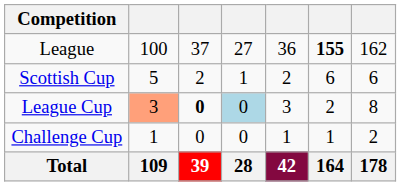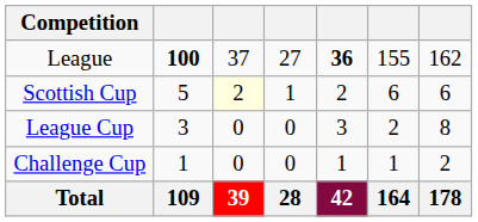League | column 2: normal -> bold
League | column 5: normal -> bold
League | column 6: bold -> normal
Scottish Cup | column 3: no background -> lightyellow background
League Cup | column 2: lightsalmon background -> no background
League Cup | column 3: bold -> normal
League Cup | column 4: lightblue background -> no background
